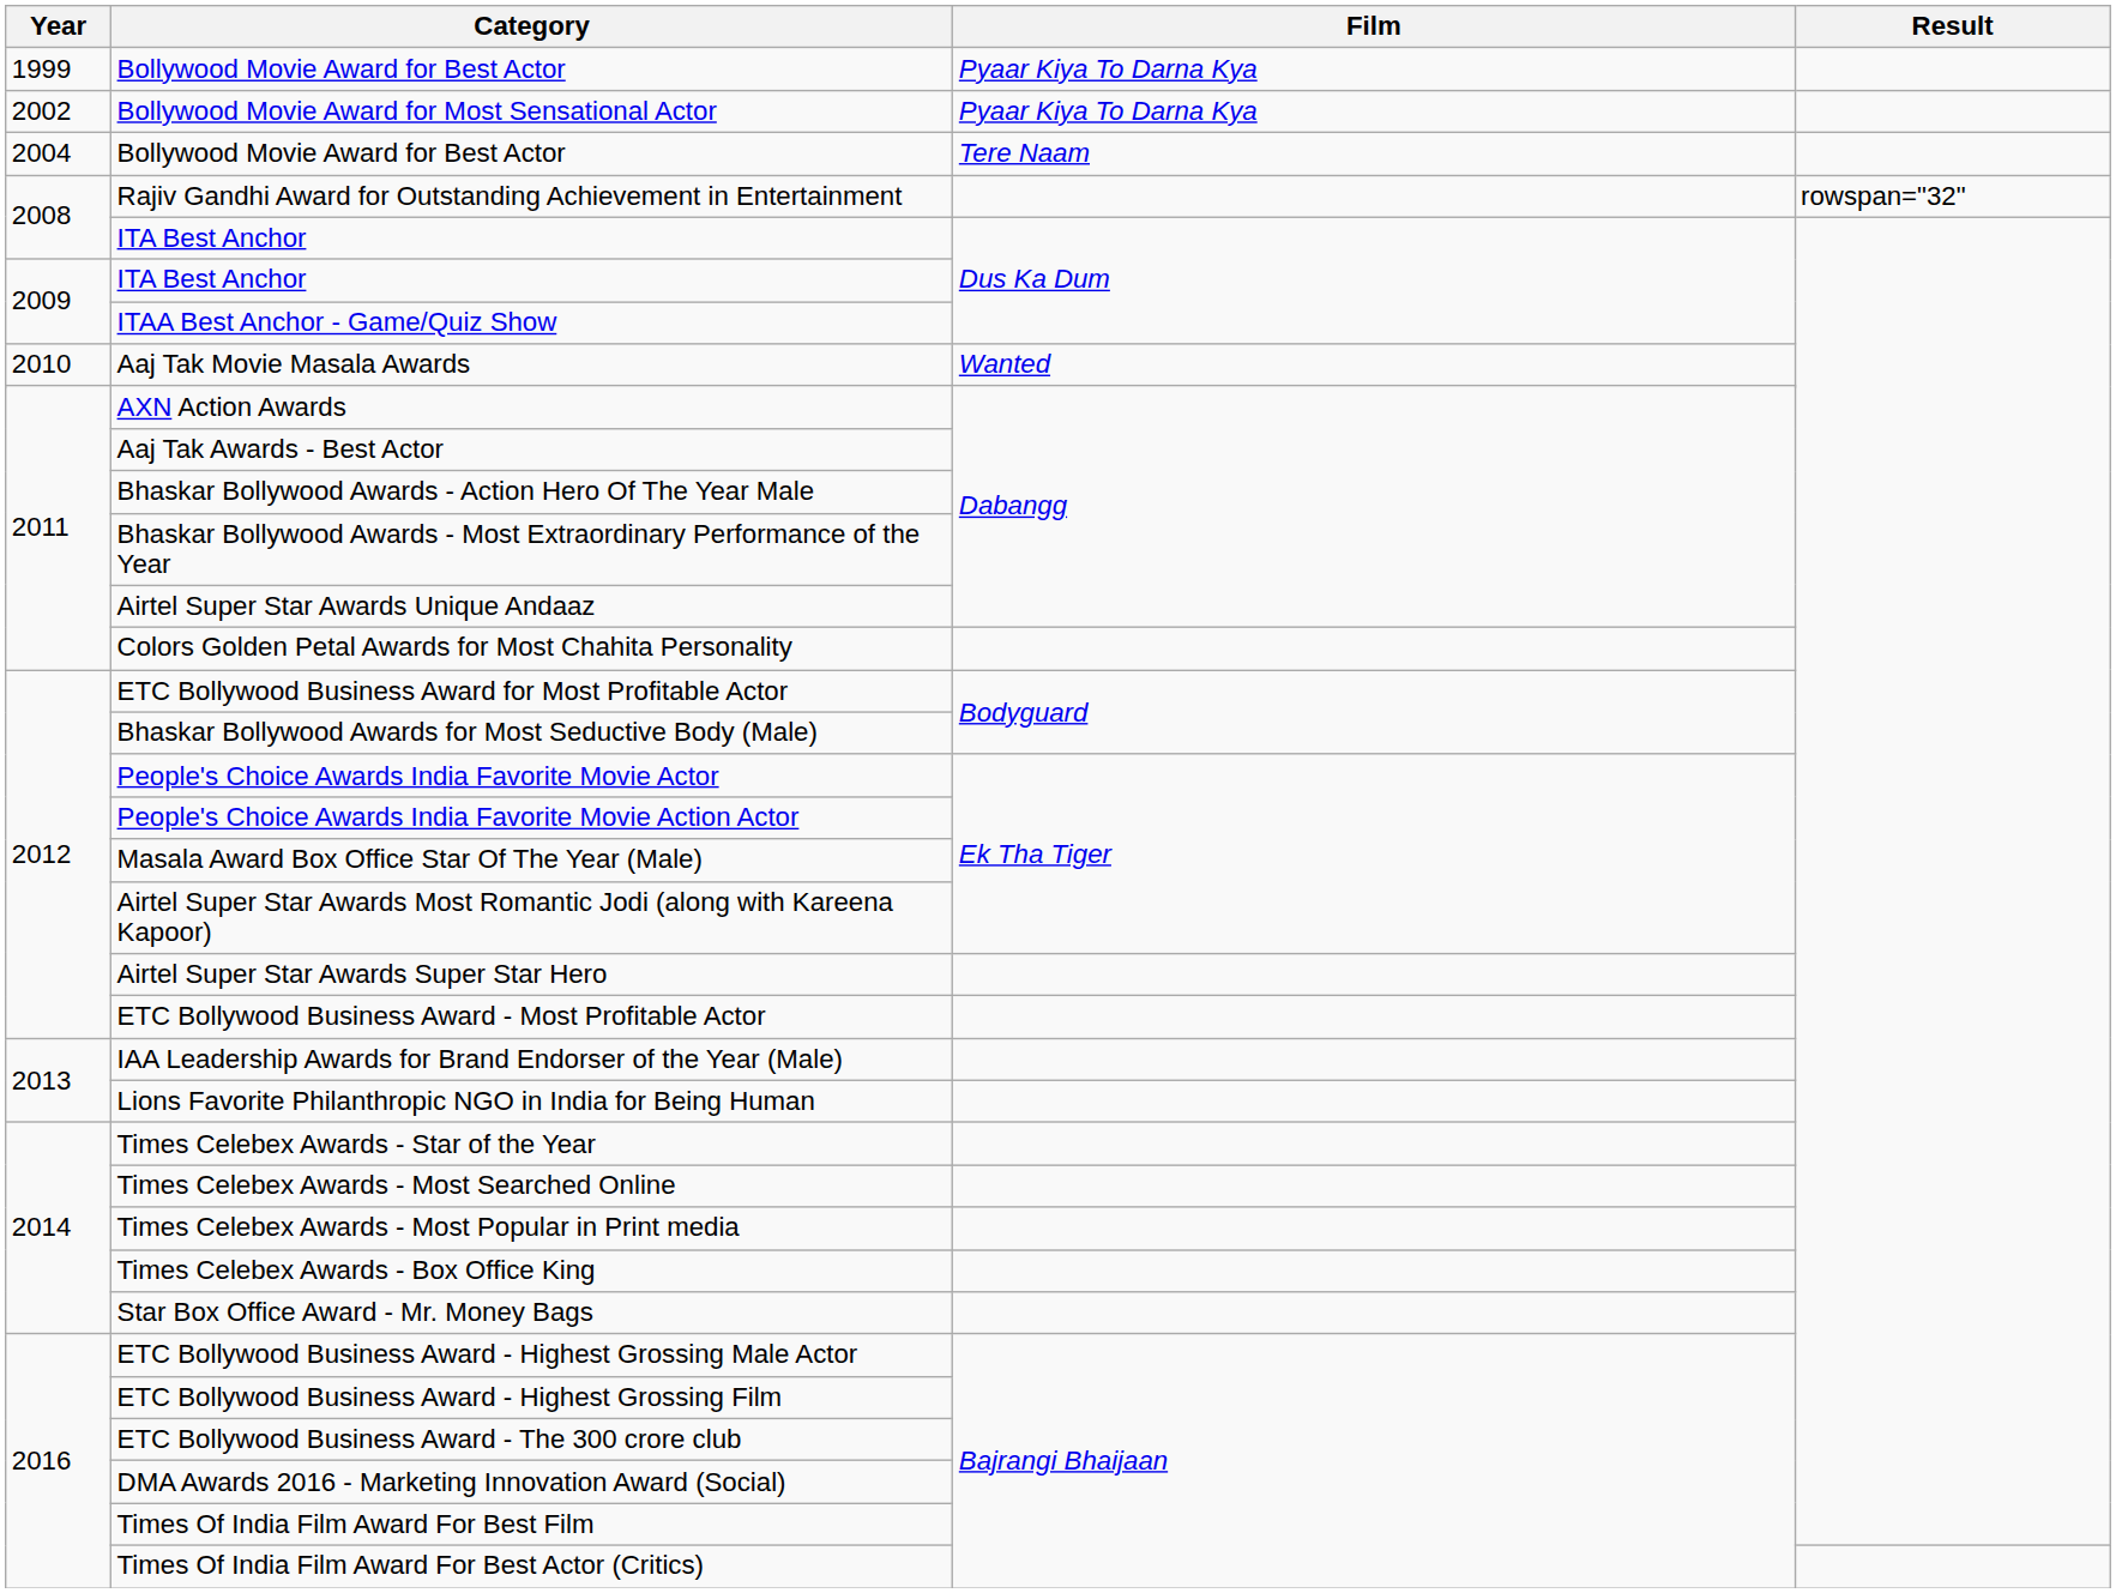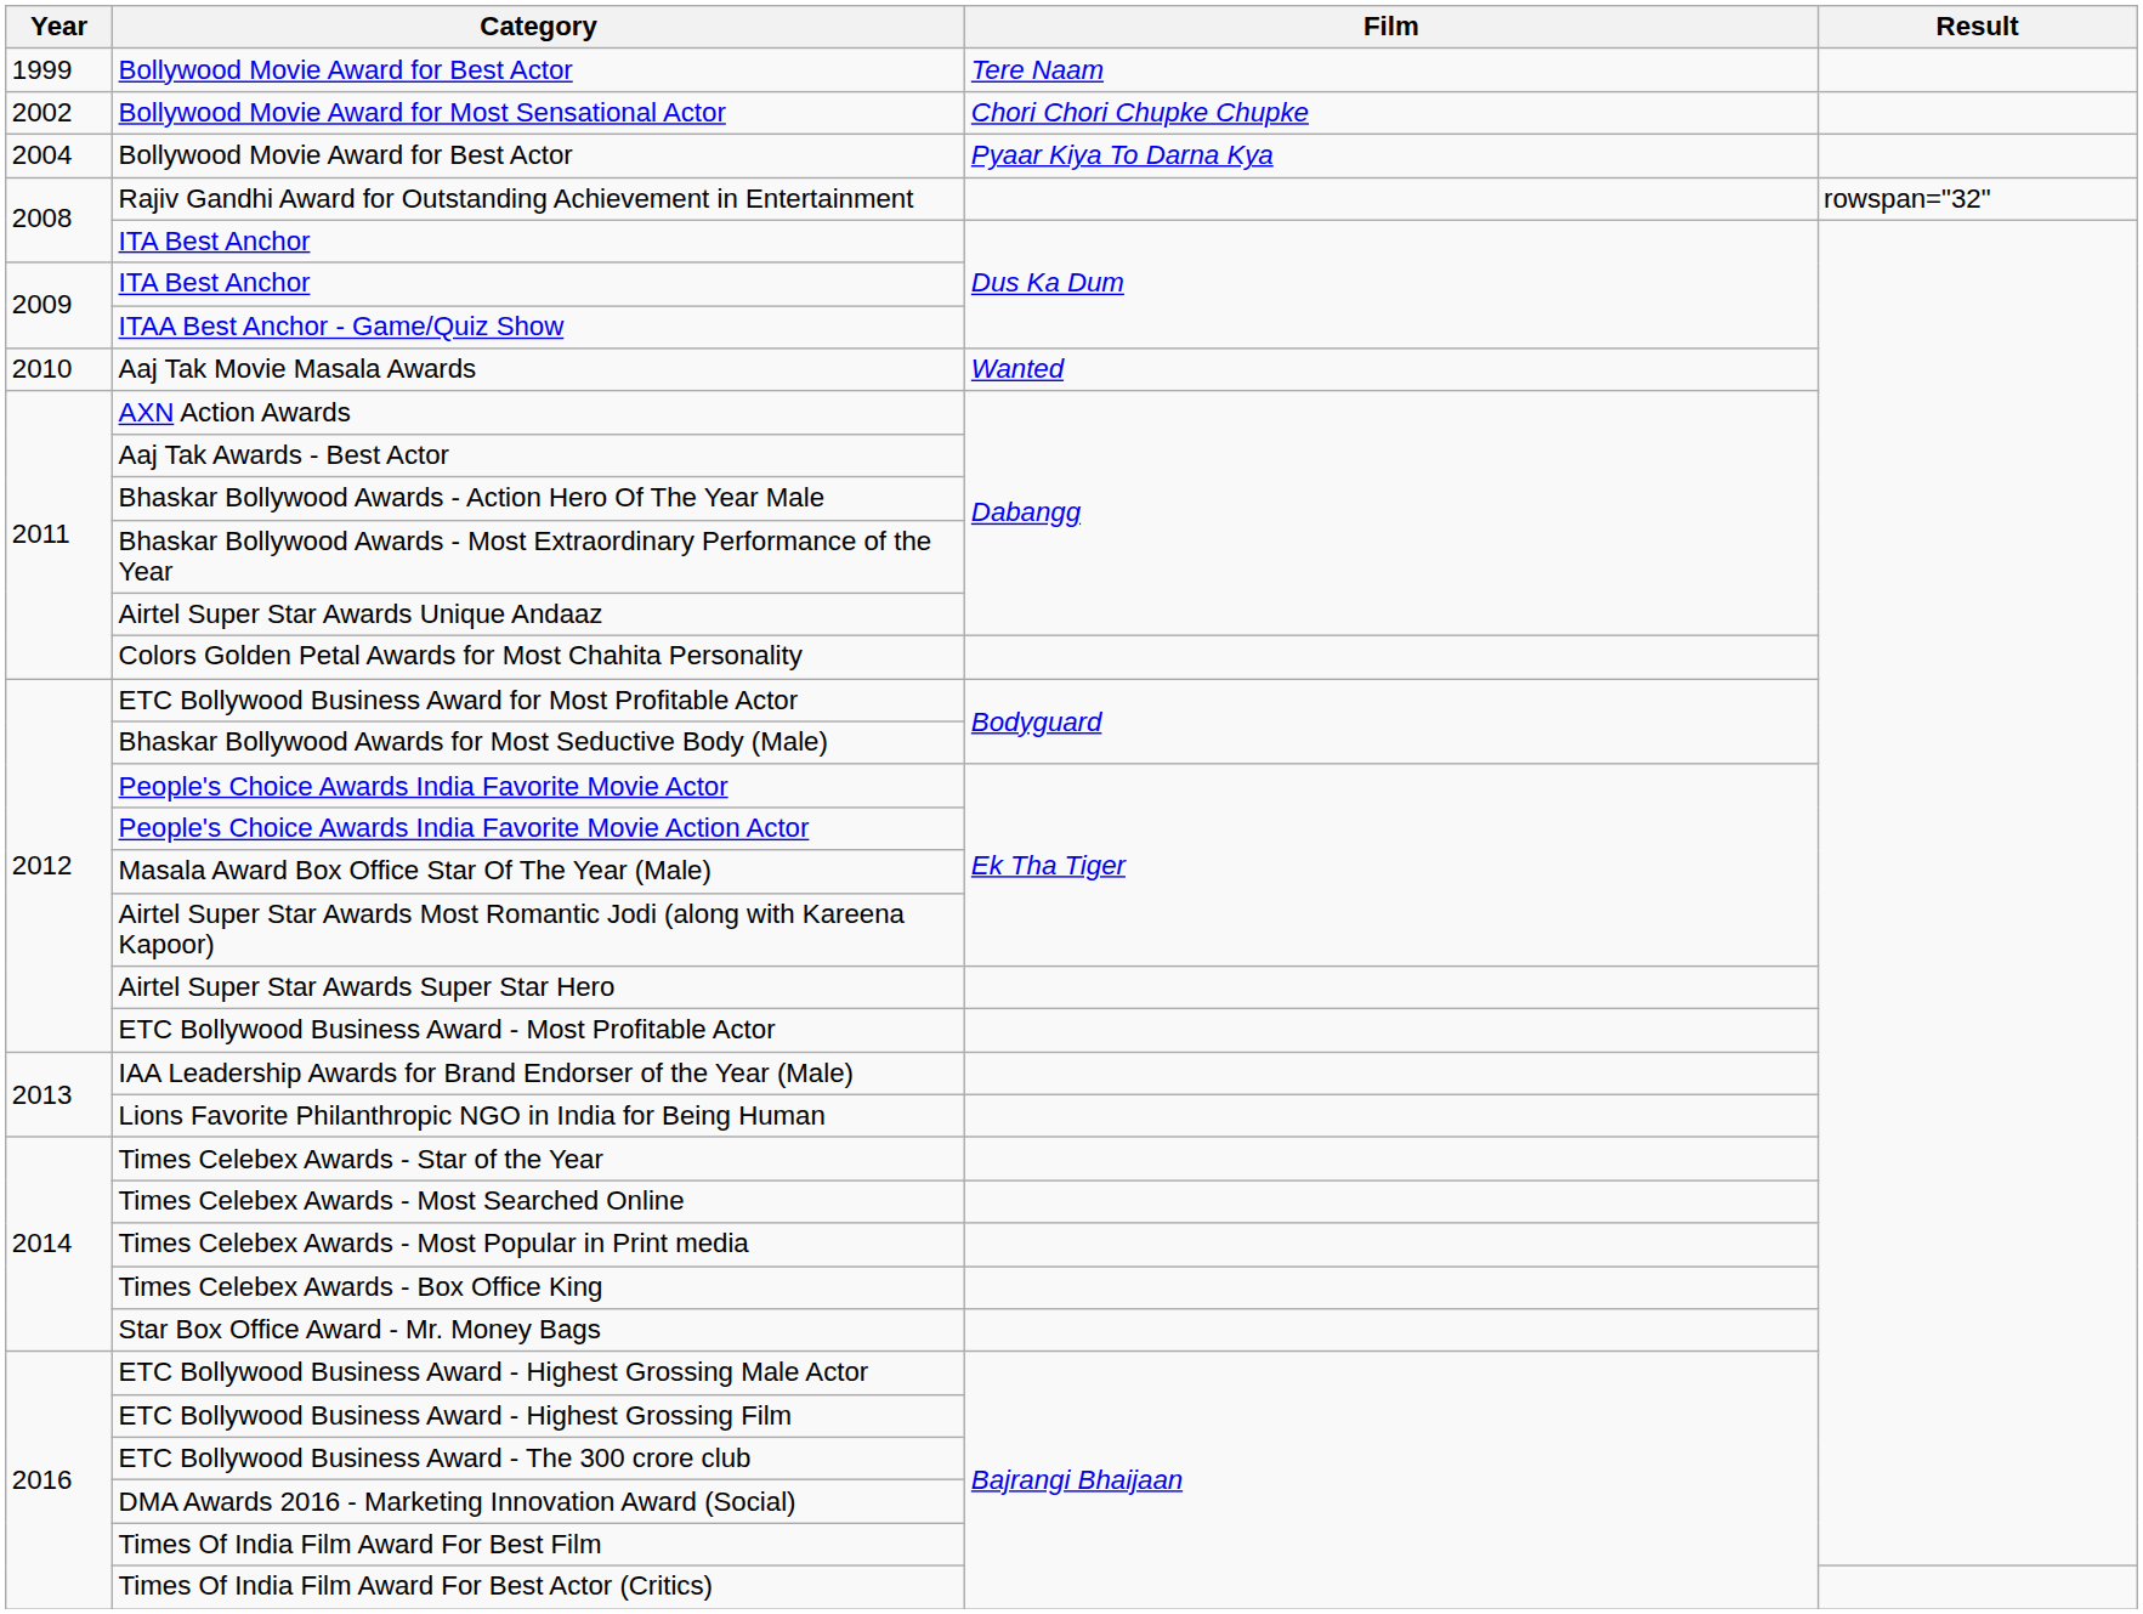1999 / Bollywood Movie Award for Best Actor | Film: Pyaar Kiya To Darna Kya -> Tere Naam
Bollywood Movie Award for Most Sensational Actor | Film: Pyaar Kiya To Darna Kya -> Chori Chori Chupke Chupke
2004 / Bollywood Movie Award for Best Actor | Film: Tere Naam -> Pyaar Kiya To Darna Kya
